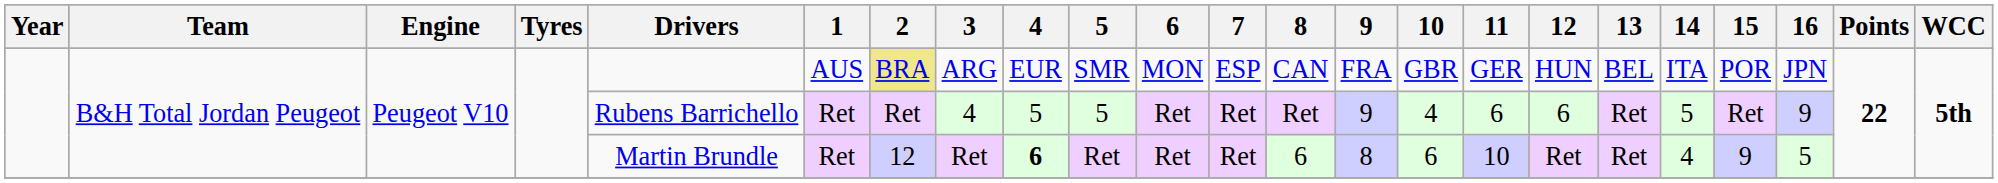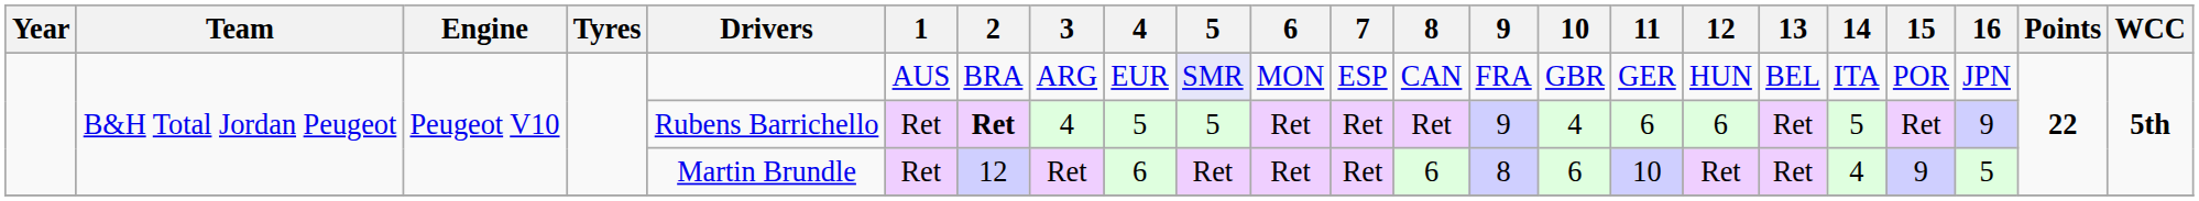row 2 | 2: khaki background -> no background
row 2 | 5: no background -> lavender background
row 3 | 2: normal -> bold
row 4 | 4: bold -> normal
